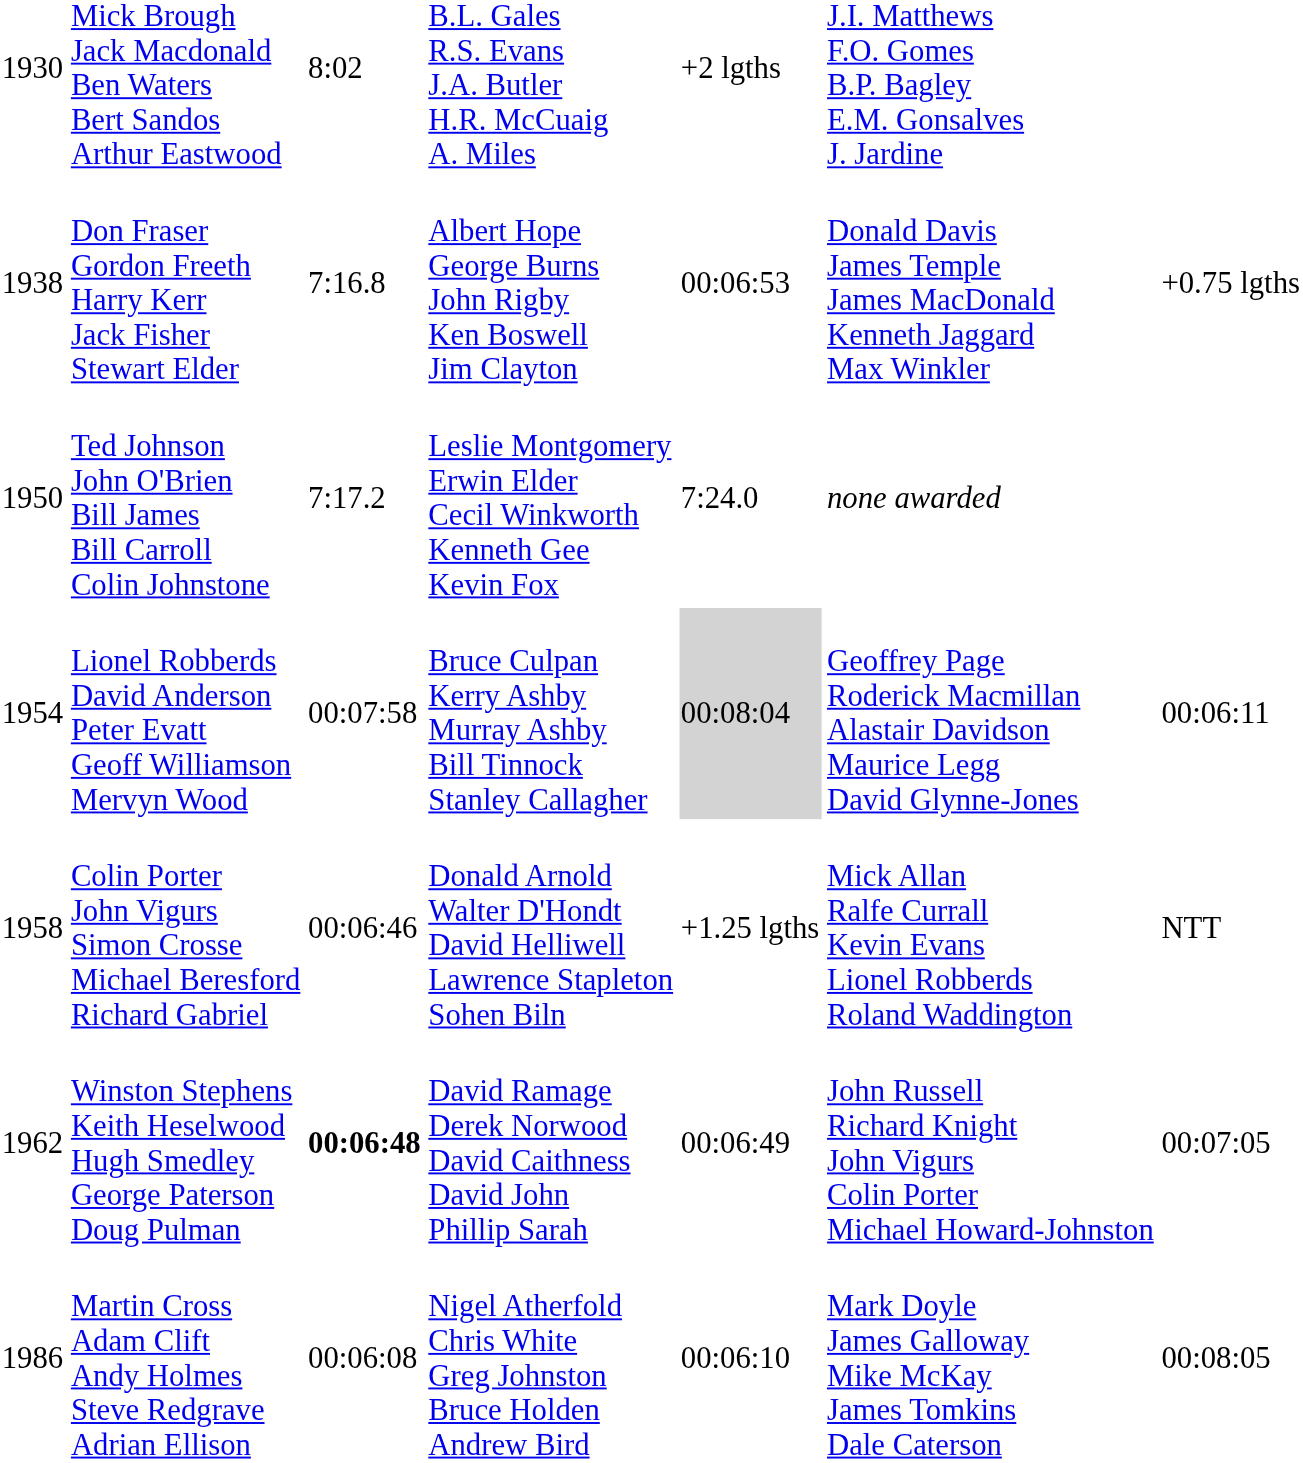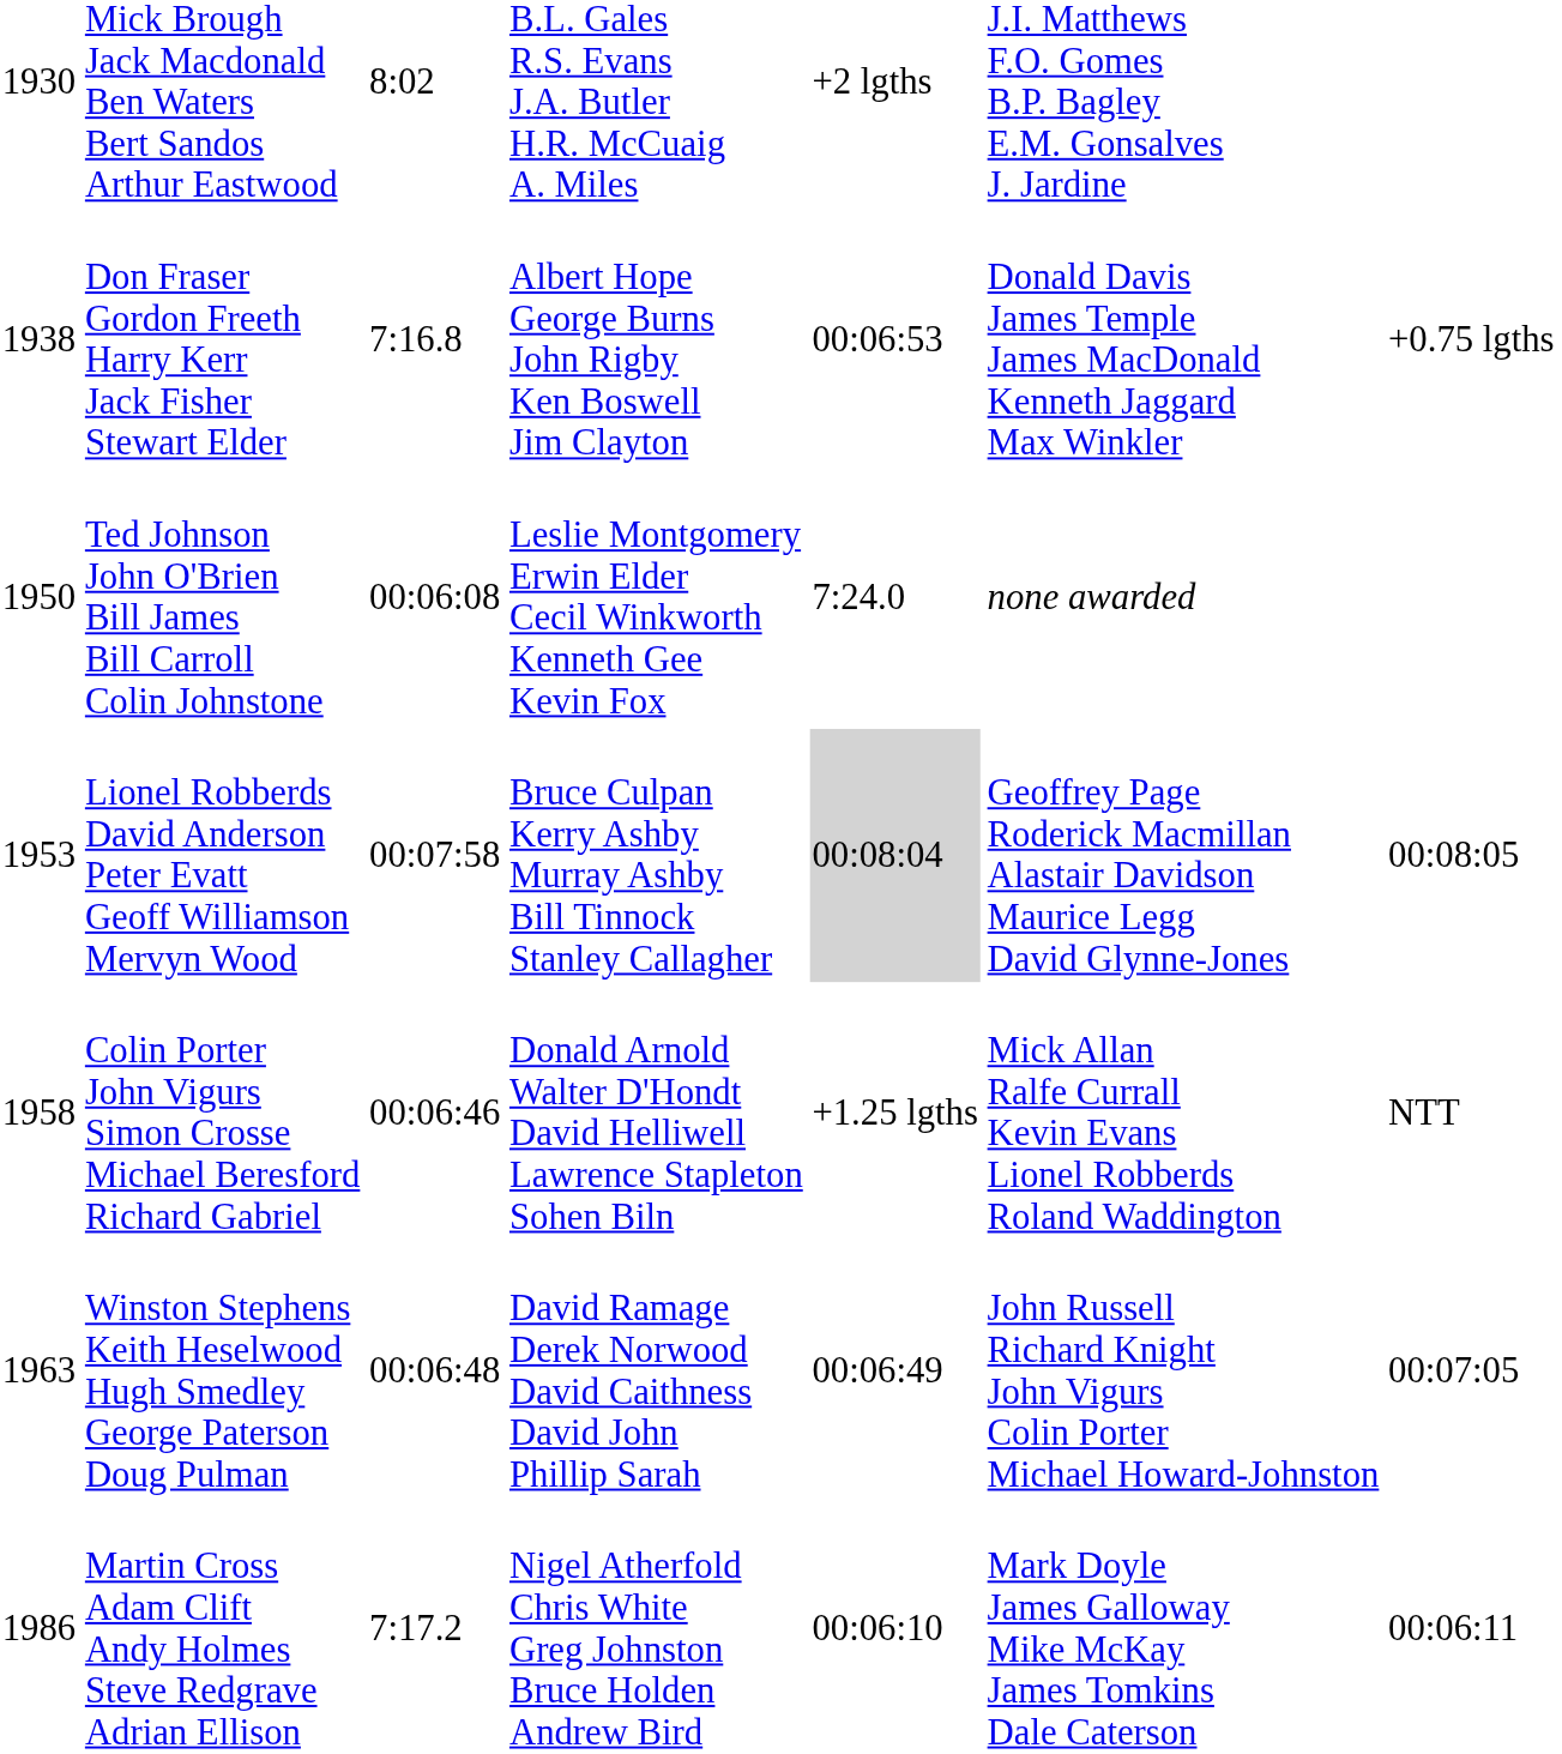row 3 | column 3: 7:17.2 -> 00:06:08
row 4 | column 1: 1954 -> 1953
row 4 | column 7: 00:06:11 -> 00:08:05
row 6 | column 1: 1962 -> 1963
row 6 | column 3: bold -> normal
row 7 | column 3: 00:06:08 -> 7:17.2
row 7 | column 7: 00:08:05 -> 00:06:11
